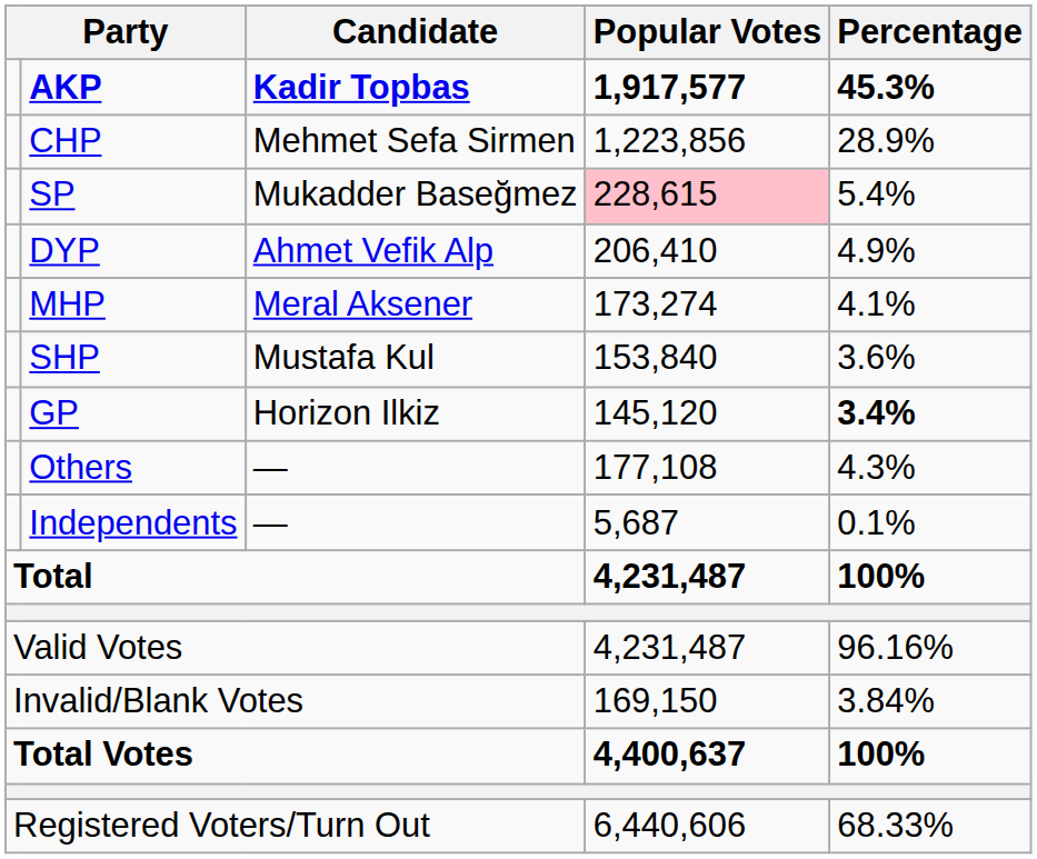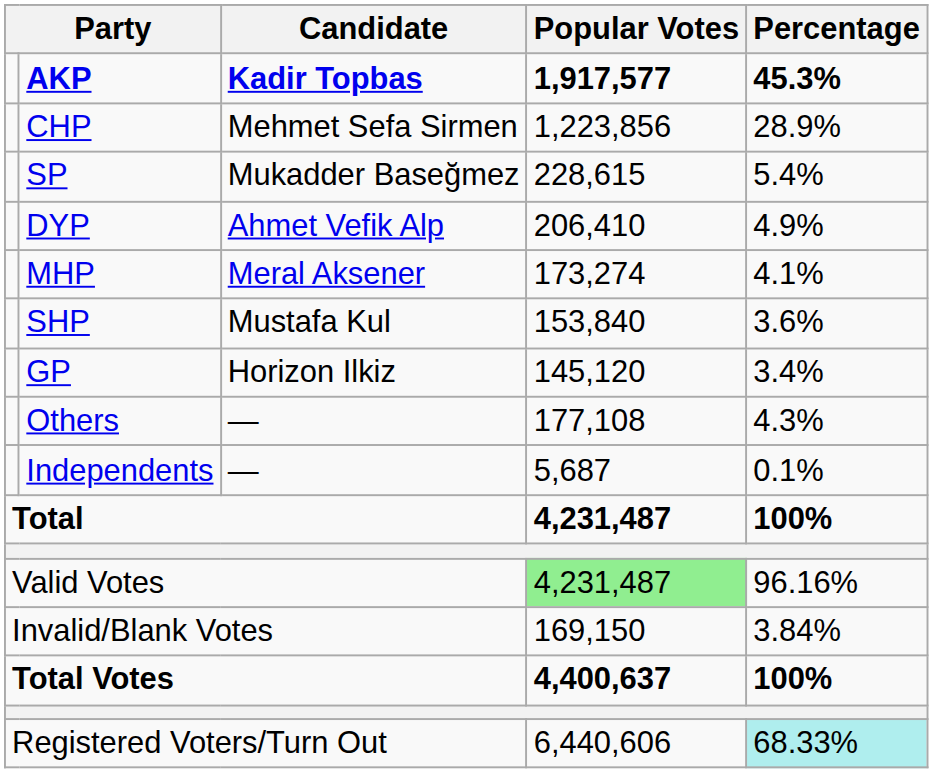SP | Popular Votes: pink background -> no background
GP | Percentage: bold -> normal
Valid Votes | Popular Votes: no background -> lightgreen background
Registered Voters/Turn Out | Percentage: no background -> paleturquoise background
